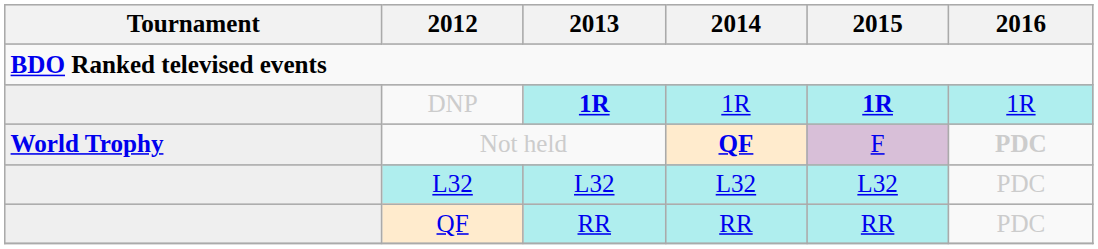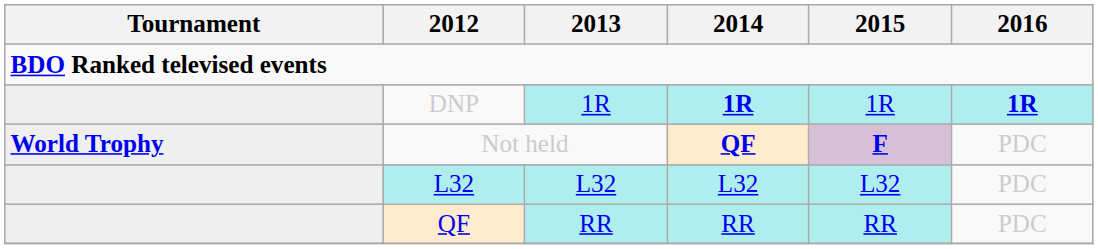DNP | 2013: bold -> normal
DNP | 2014: normal -> bold
DNP | 2015: bold -> normal
DNP | 2016: normal -> bold
Not held | 2015: normal -> bold
Not held | 2016: bold -> normal
